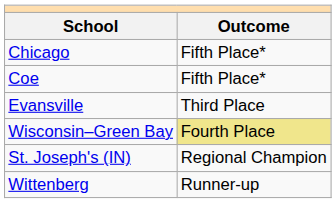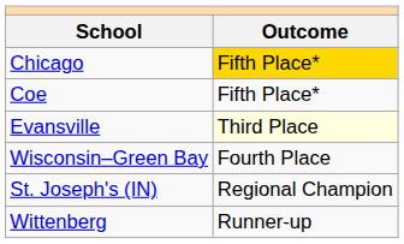Chicago | Outcome: no background -> gold background
Evansville | Outcome: no background -> lightyellow background
Wisconsin–Green Bay | Outcome: khaki background -> no background
